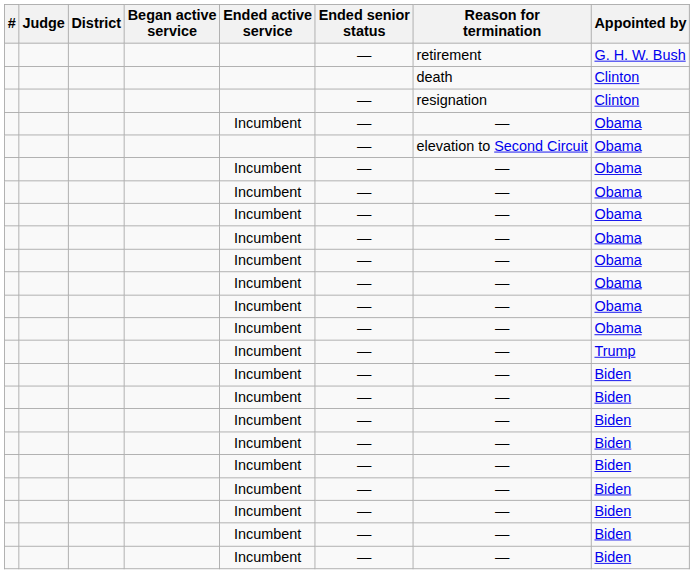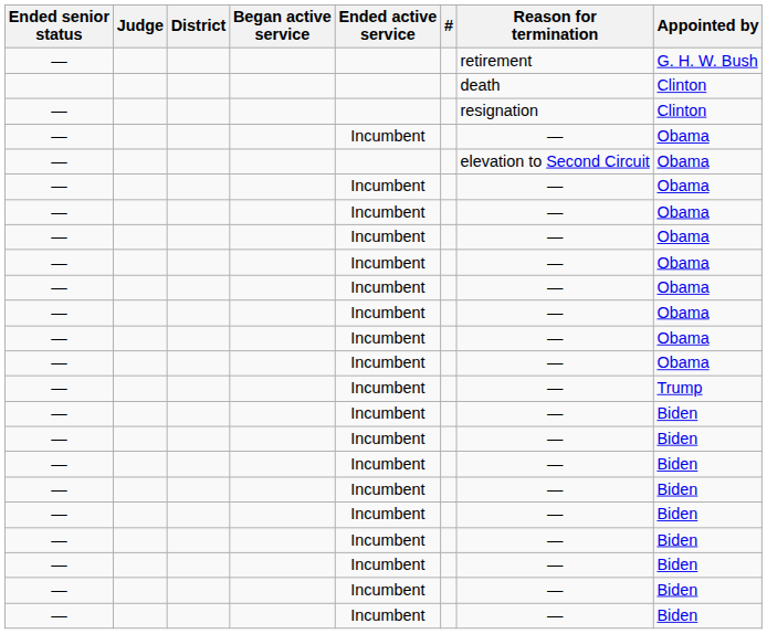columns swapped: # <-> Ended senior status
